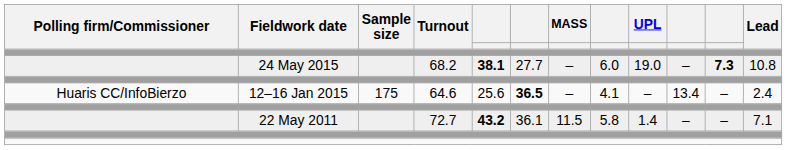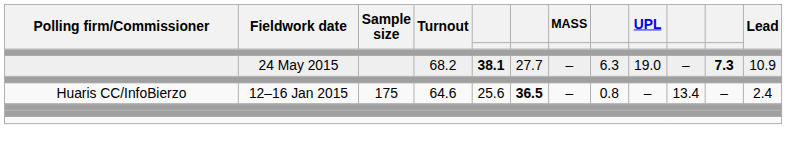24 May 2015 | column 8: 6.0 -> 6.3
24 May 2015 | Lead: 10.8 -> 10.9
12–16 Jan 2015 | column 8: 4.1 -> 0.8
- row: 22 May 2011 | 72.7 | 43.2 | 36.1 | 11.5 | 5.8 | 1.4 | – | – | 7.1
